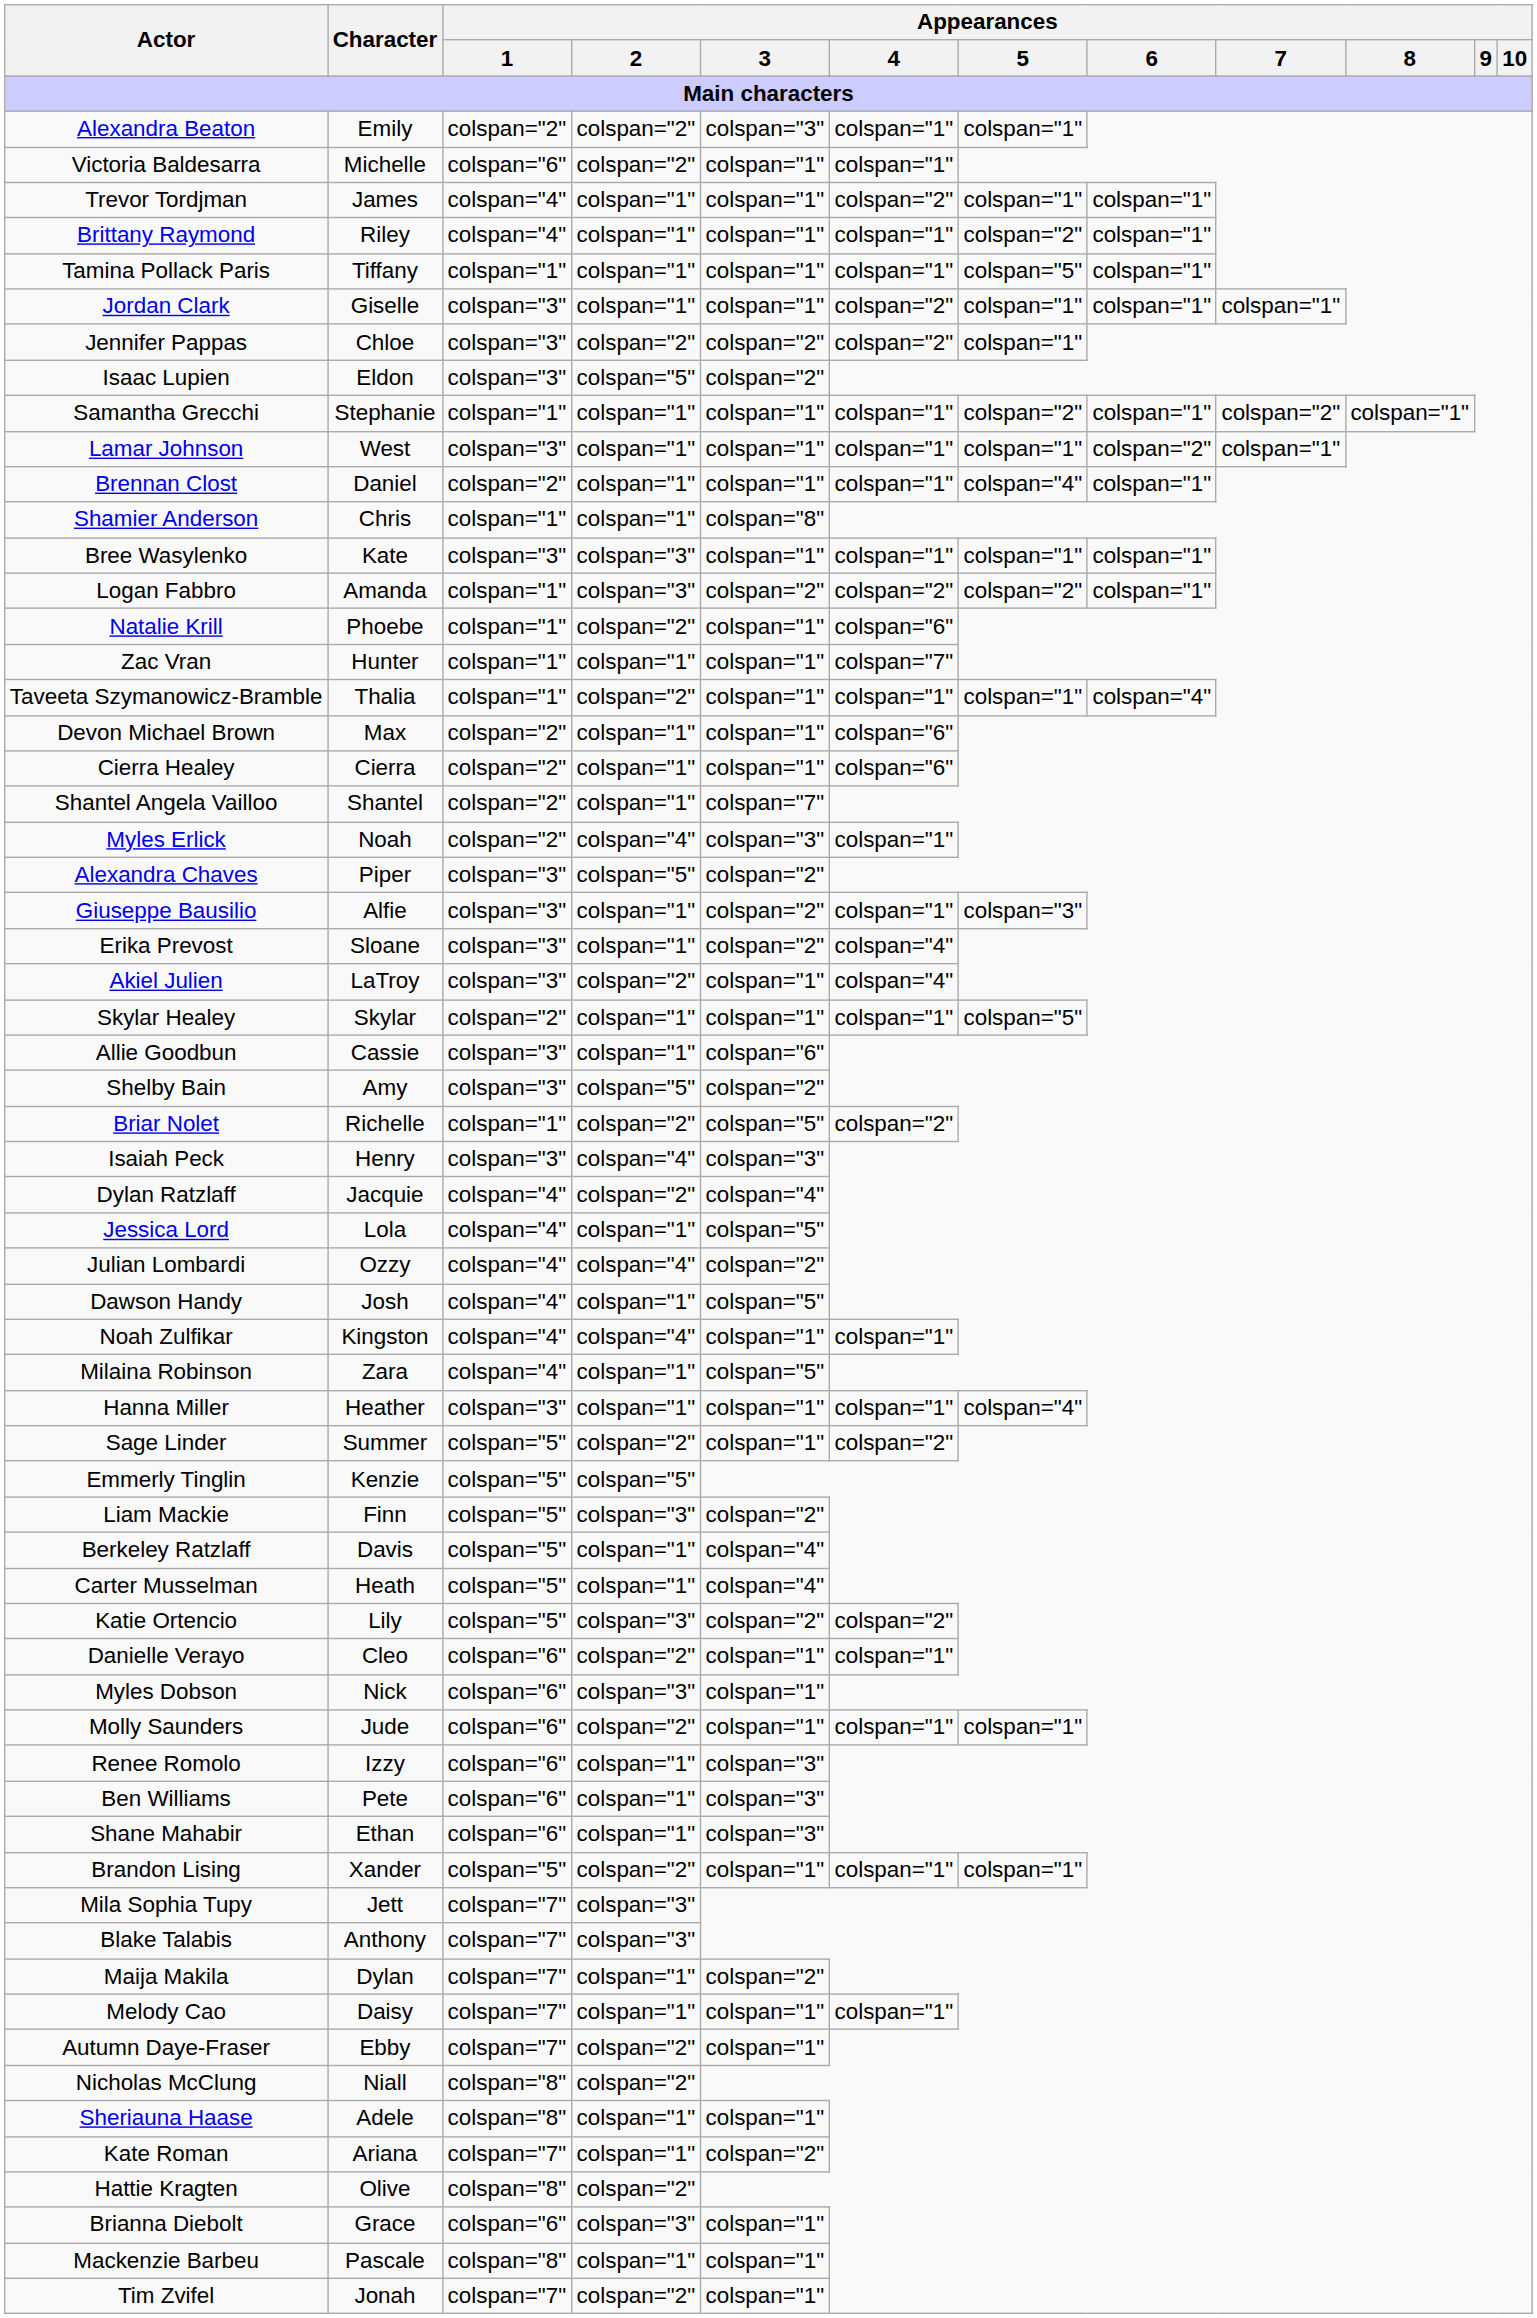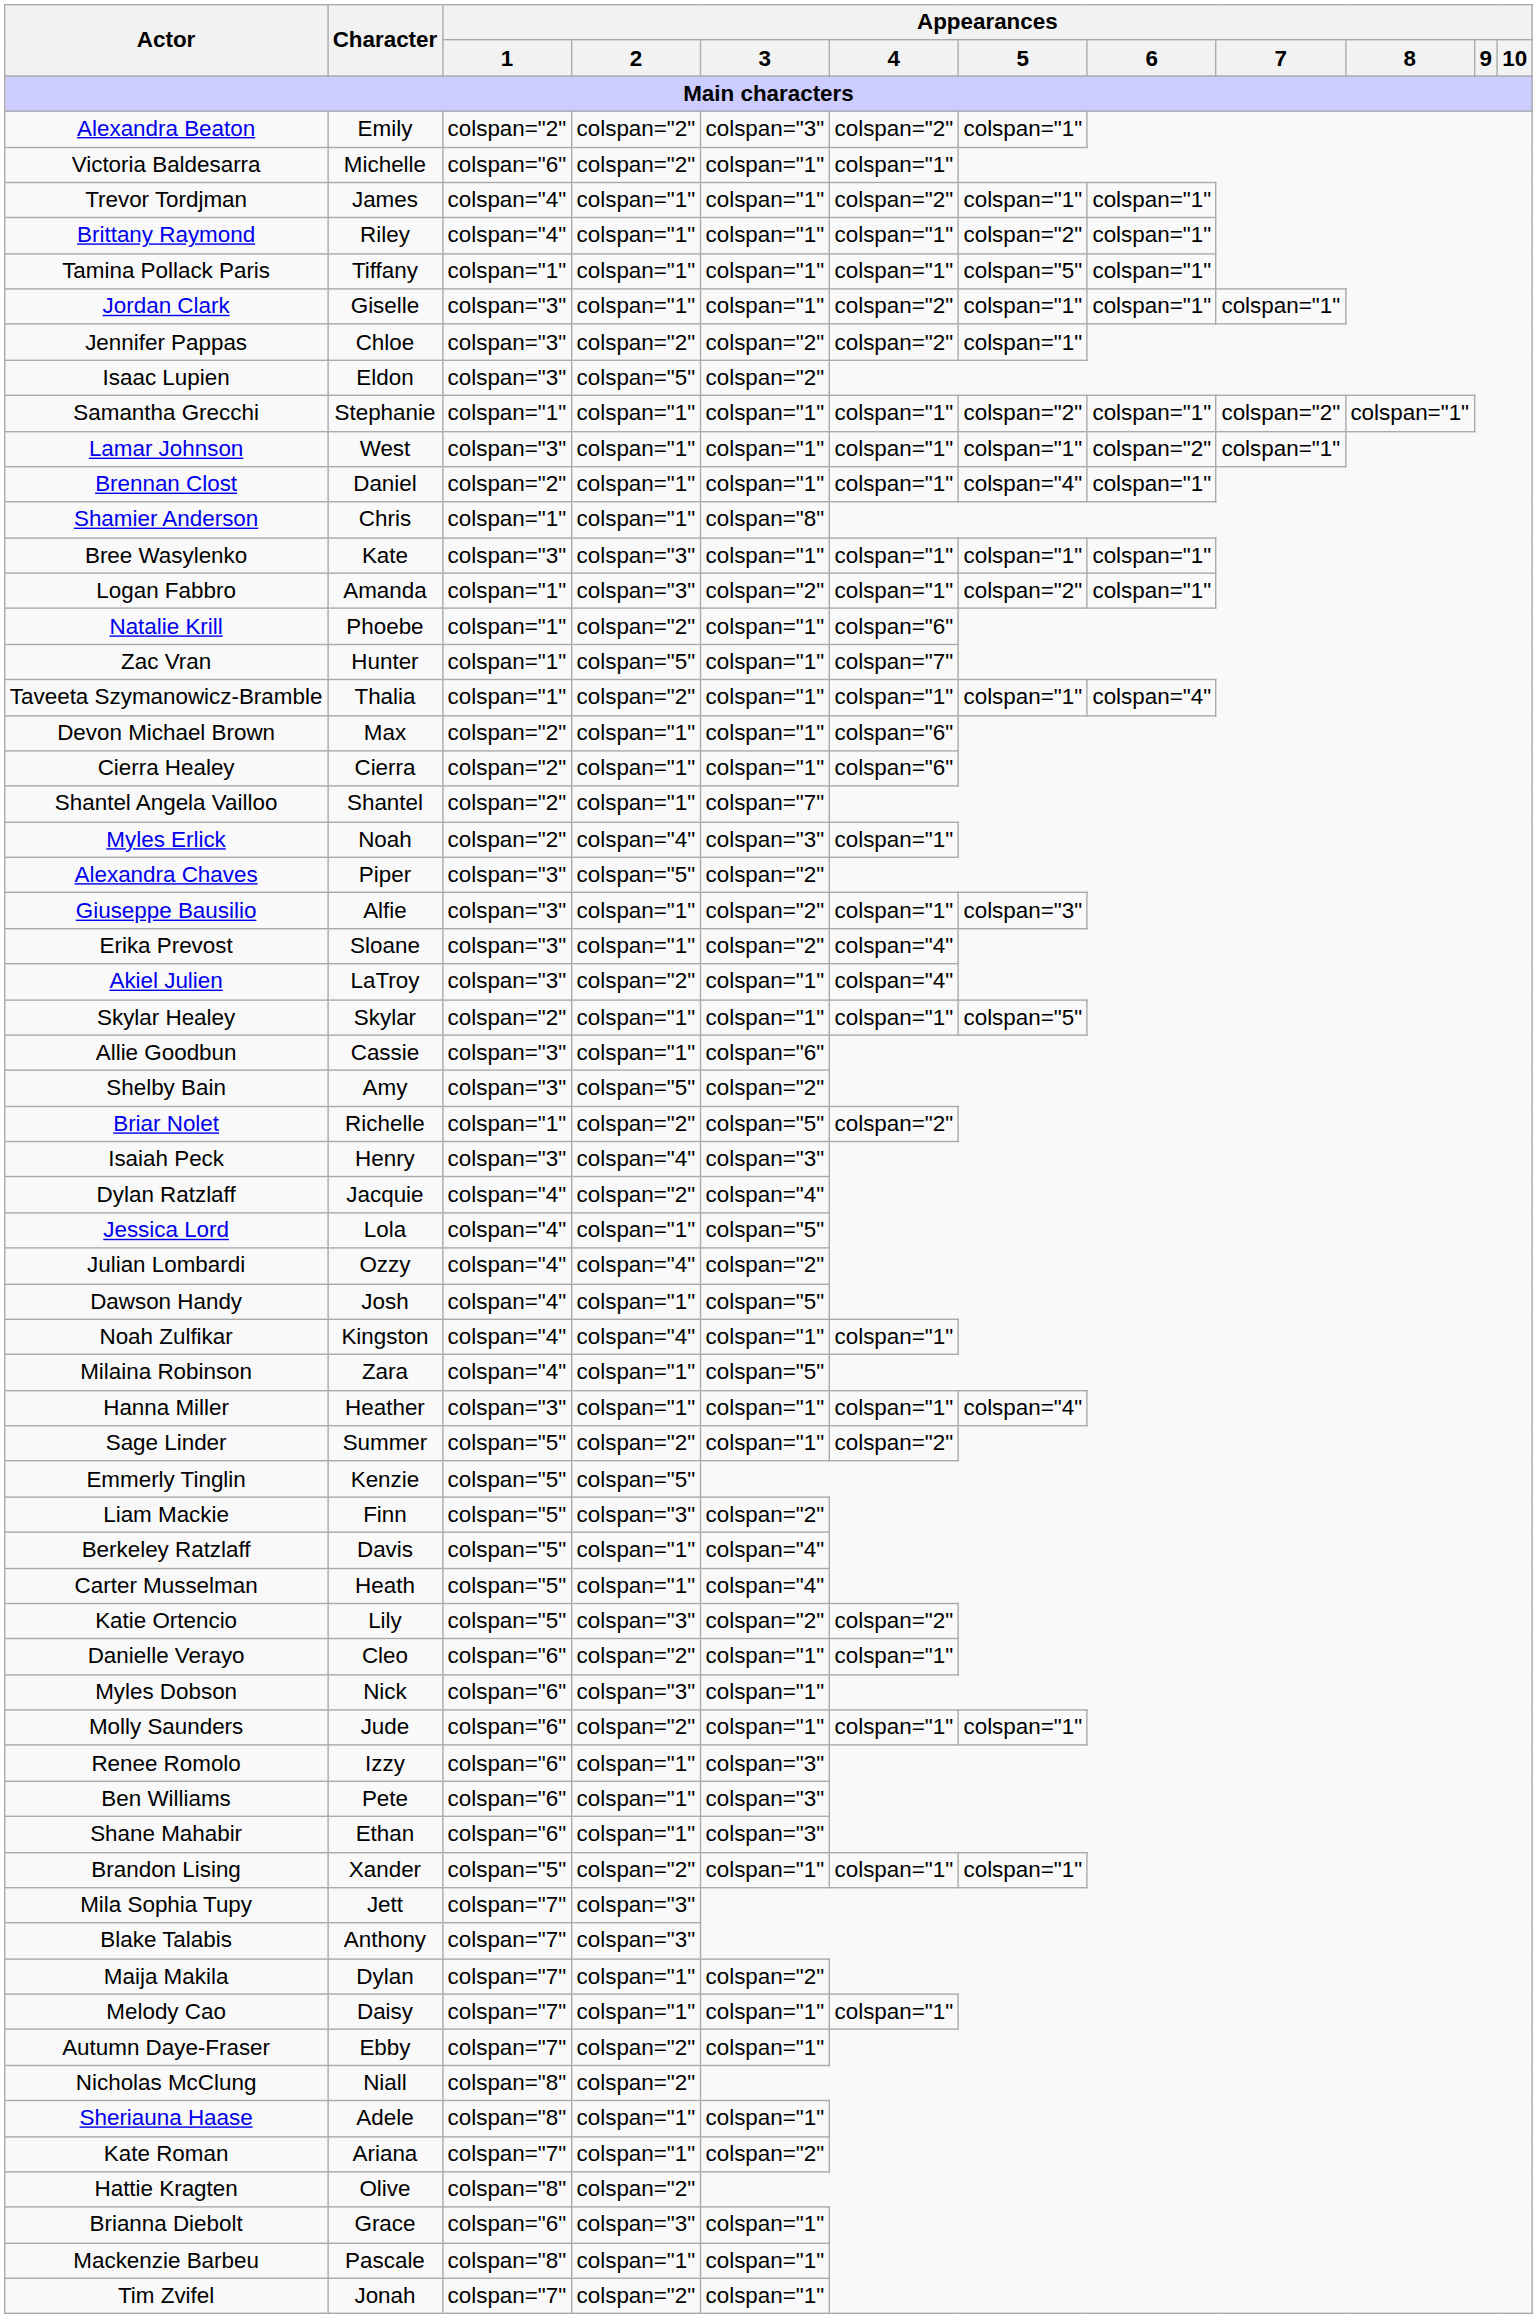Alexandra Beaton | Appearances / 4: colspan="1" -> colspan="2"
Logan Fabbro | Appearances / 4: colspan="2" -> colspan="1"
Zac Vran | Appearances / 2: colspan="1" -> colspan="5"
